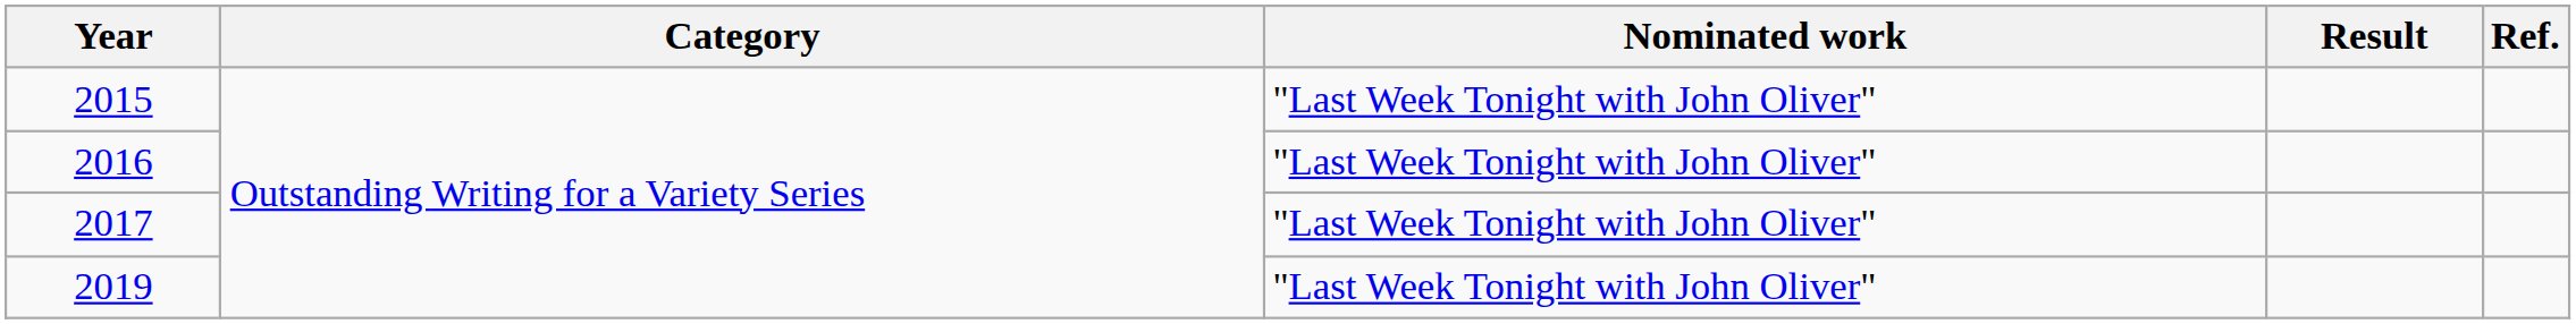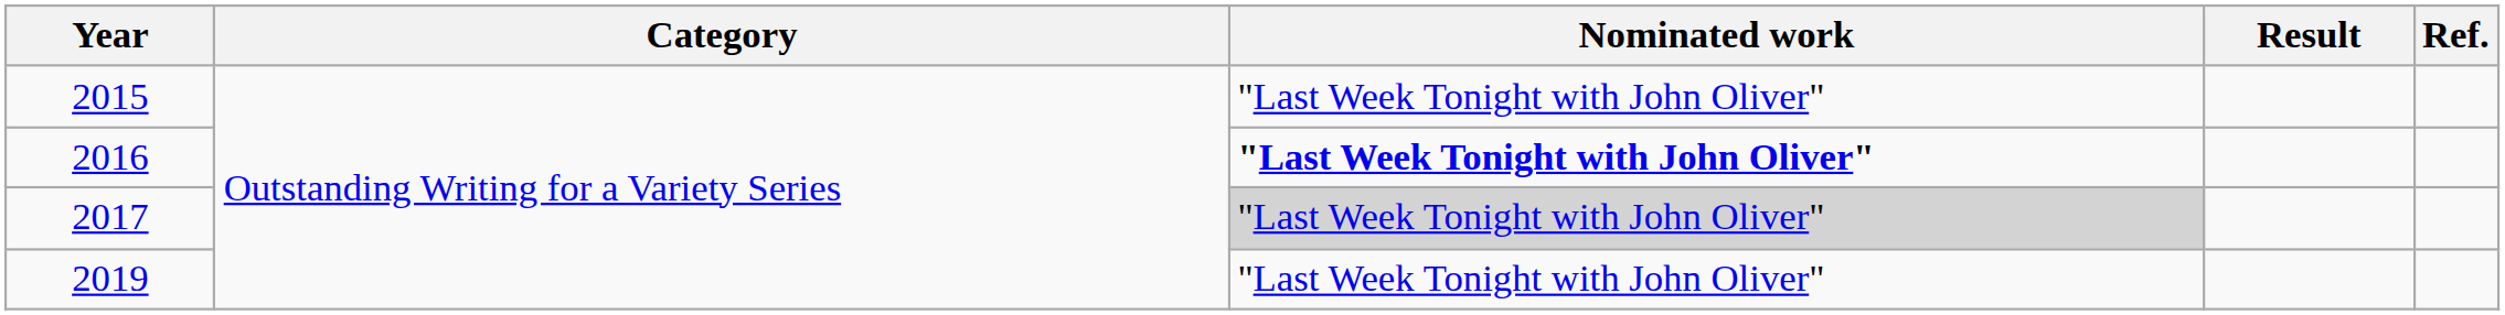2016 | Nominated work: normal -> bold
2017 | Nominated work: no background -> lightgrey background
